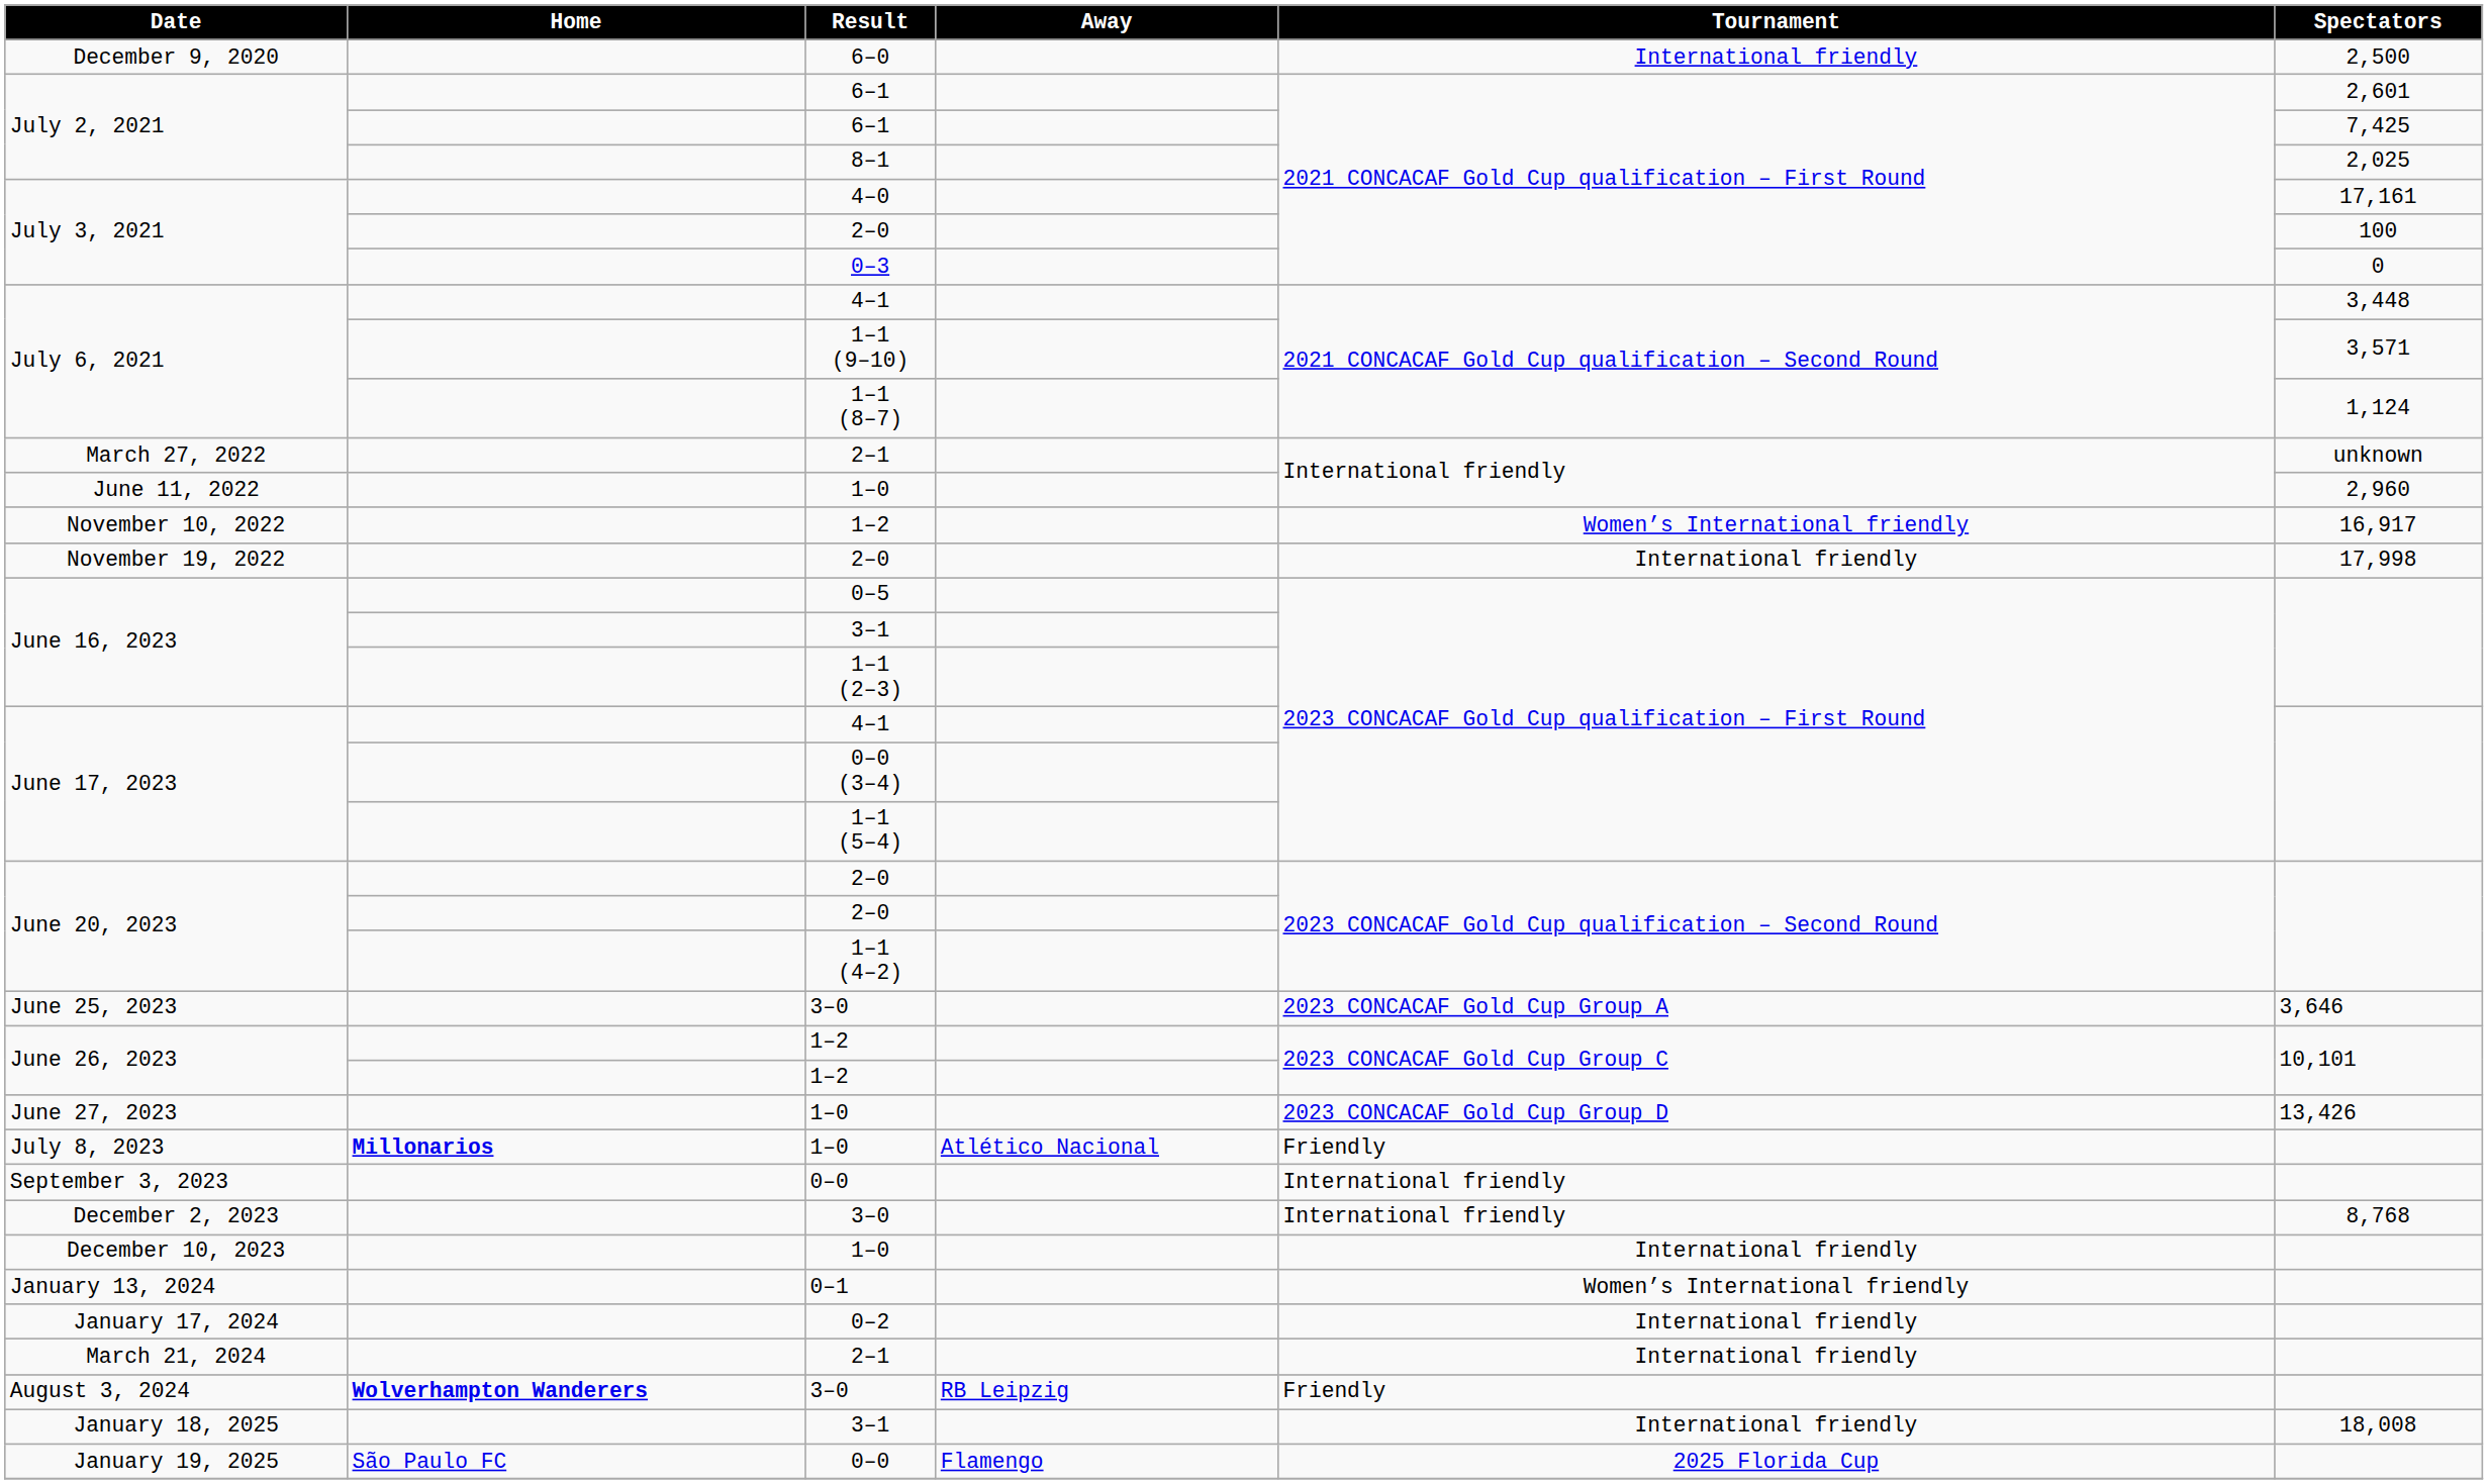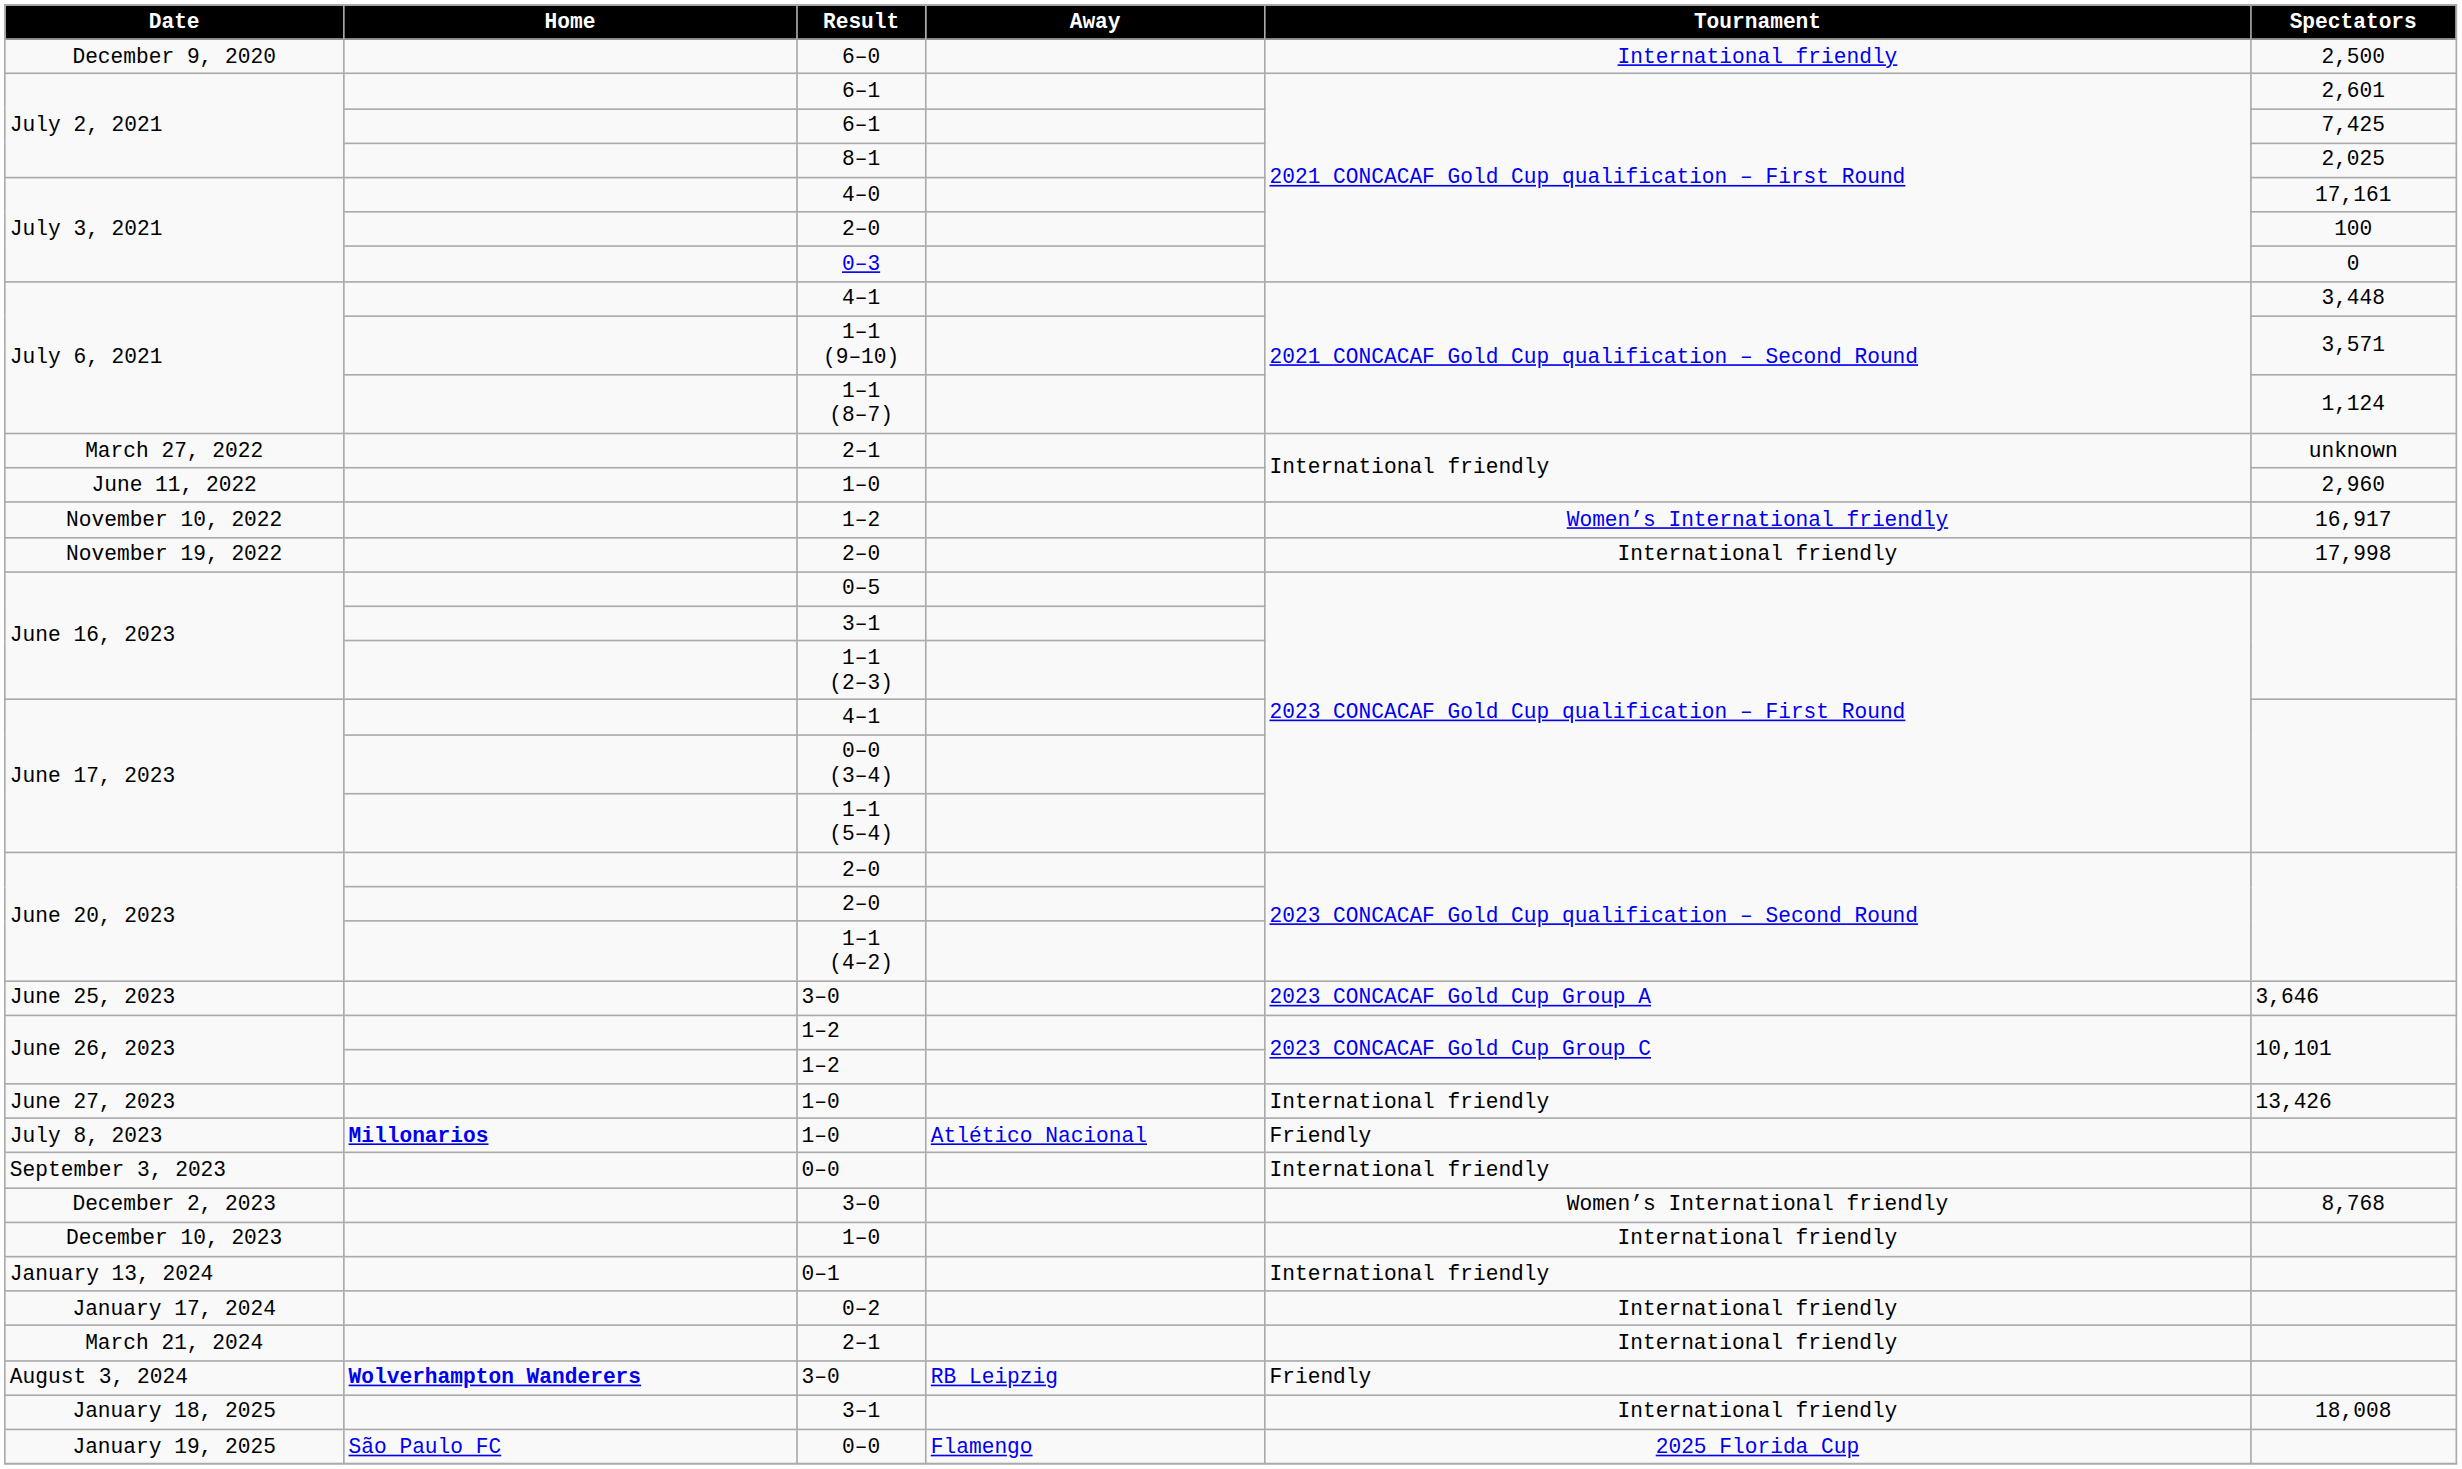June 27, 2023 | Tournament: 2023 CONCACAF Gold Cup Group D -> International friendly
December 2, 2023 | Tournament: International friendly -> Women’s International friendly
January 13, 2024 | Tournament: Women’s International friendly -> International friendly
